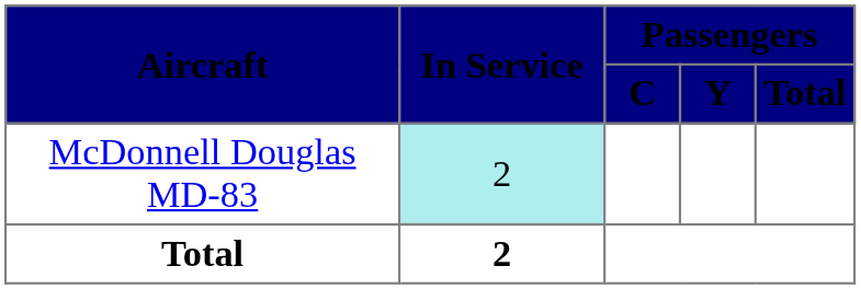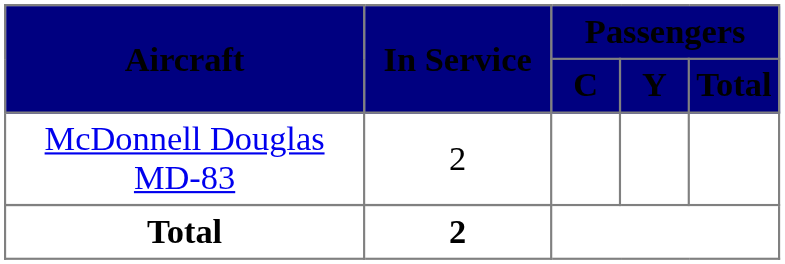McDonnell Douglas MD-83 | In Service: paleturquoise background -> no background
